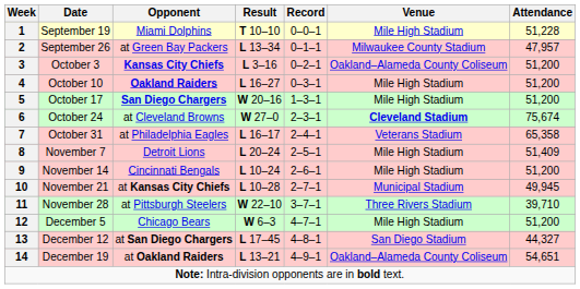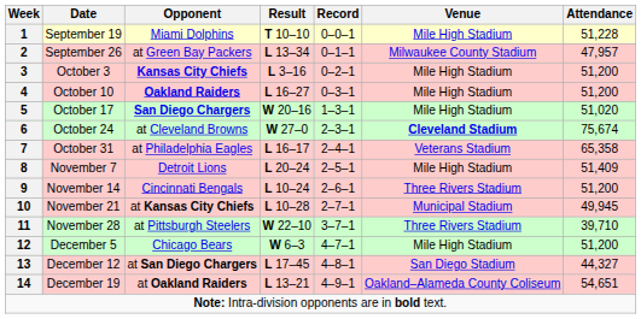3 | Venue: Oakland–Alameda County Coliseum -> Mile High Stadium
5 | Attendance: 51,200 -> 51,020
9 | Venue: Mile High Stadium -> Three Rivers Stadium
